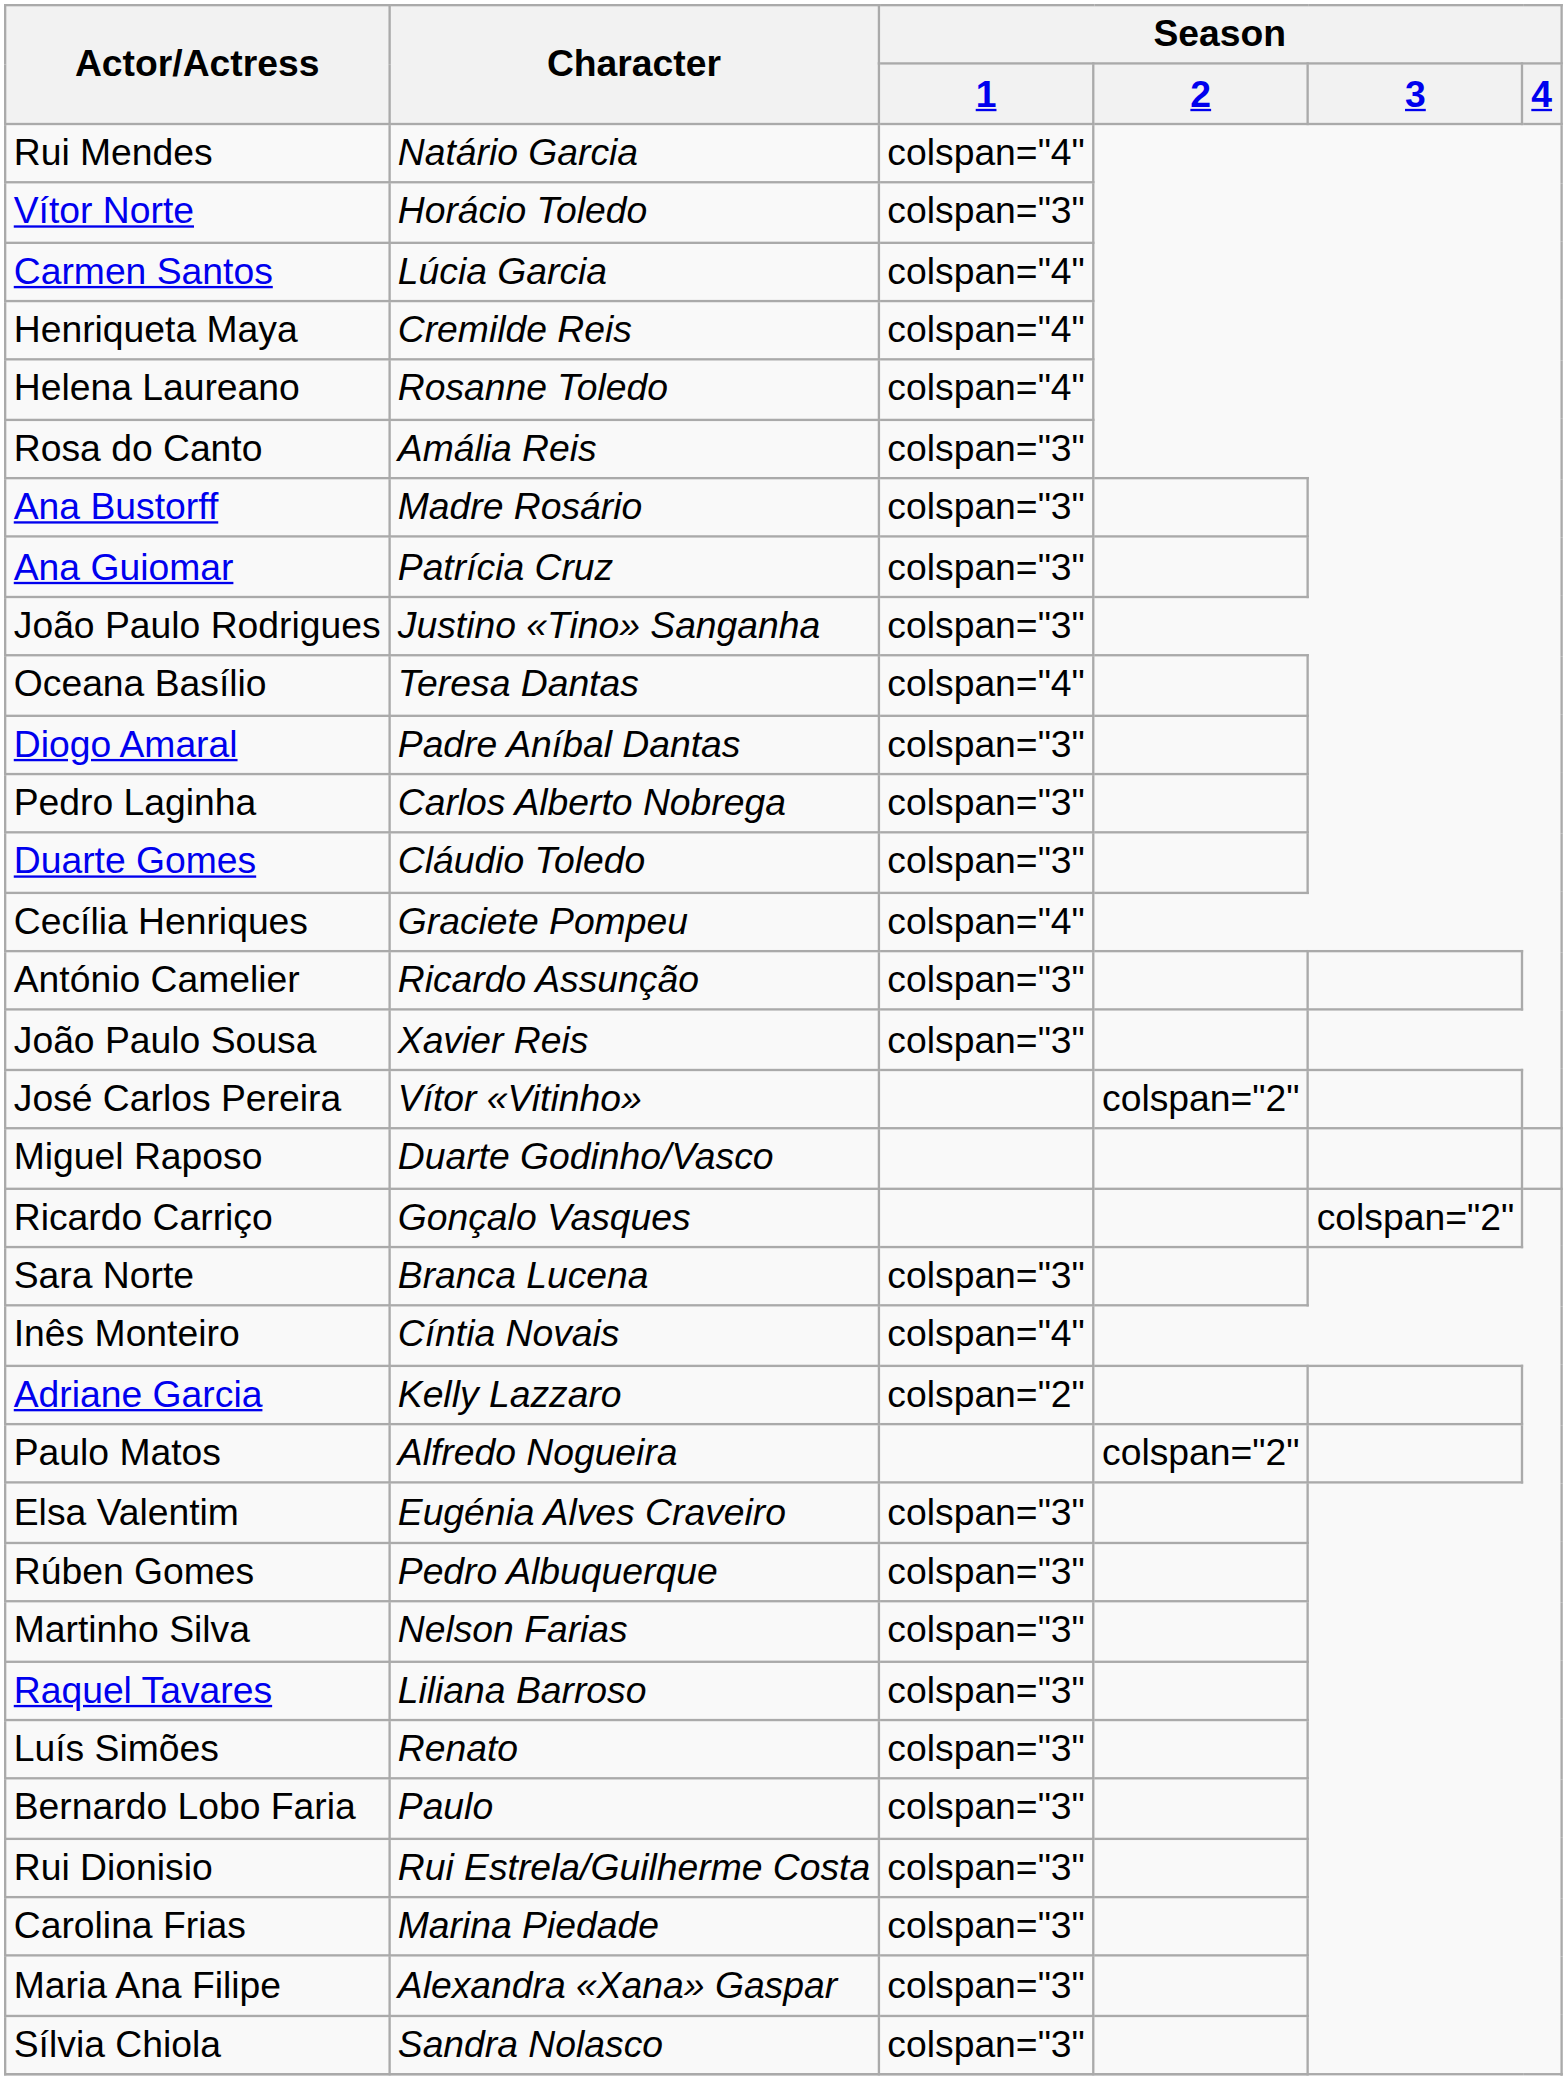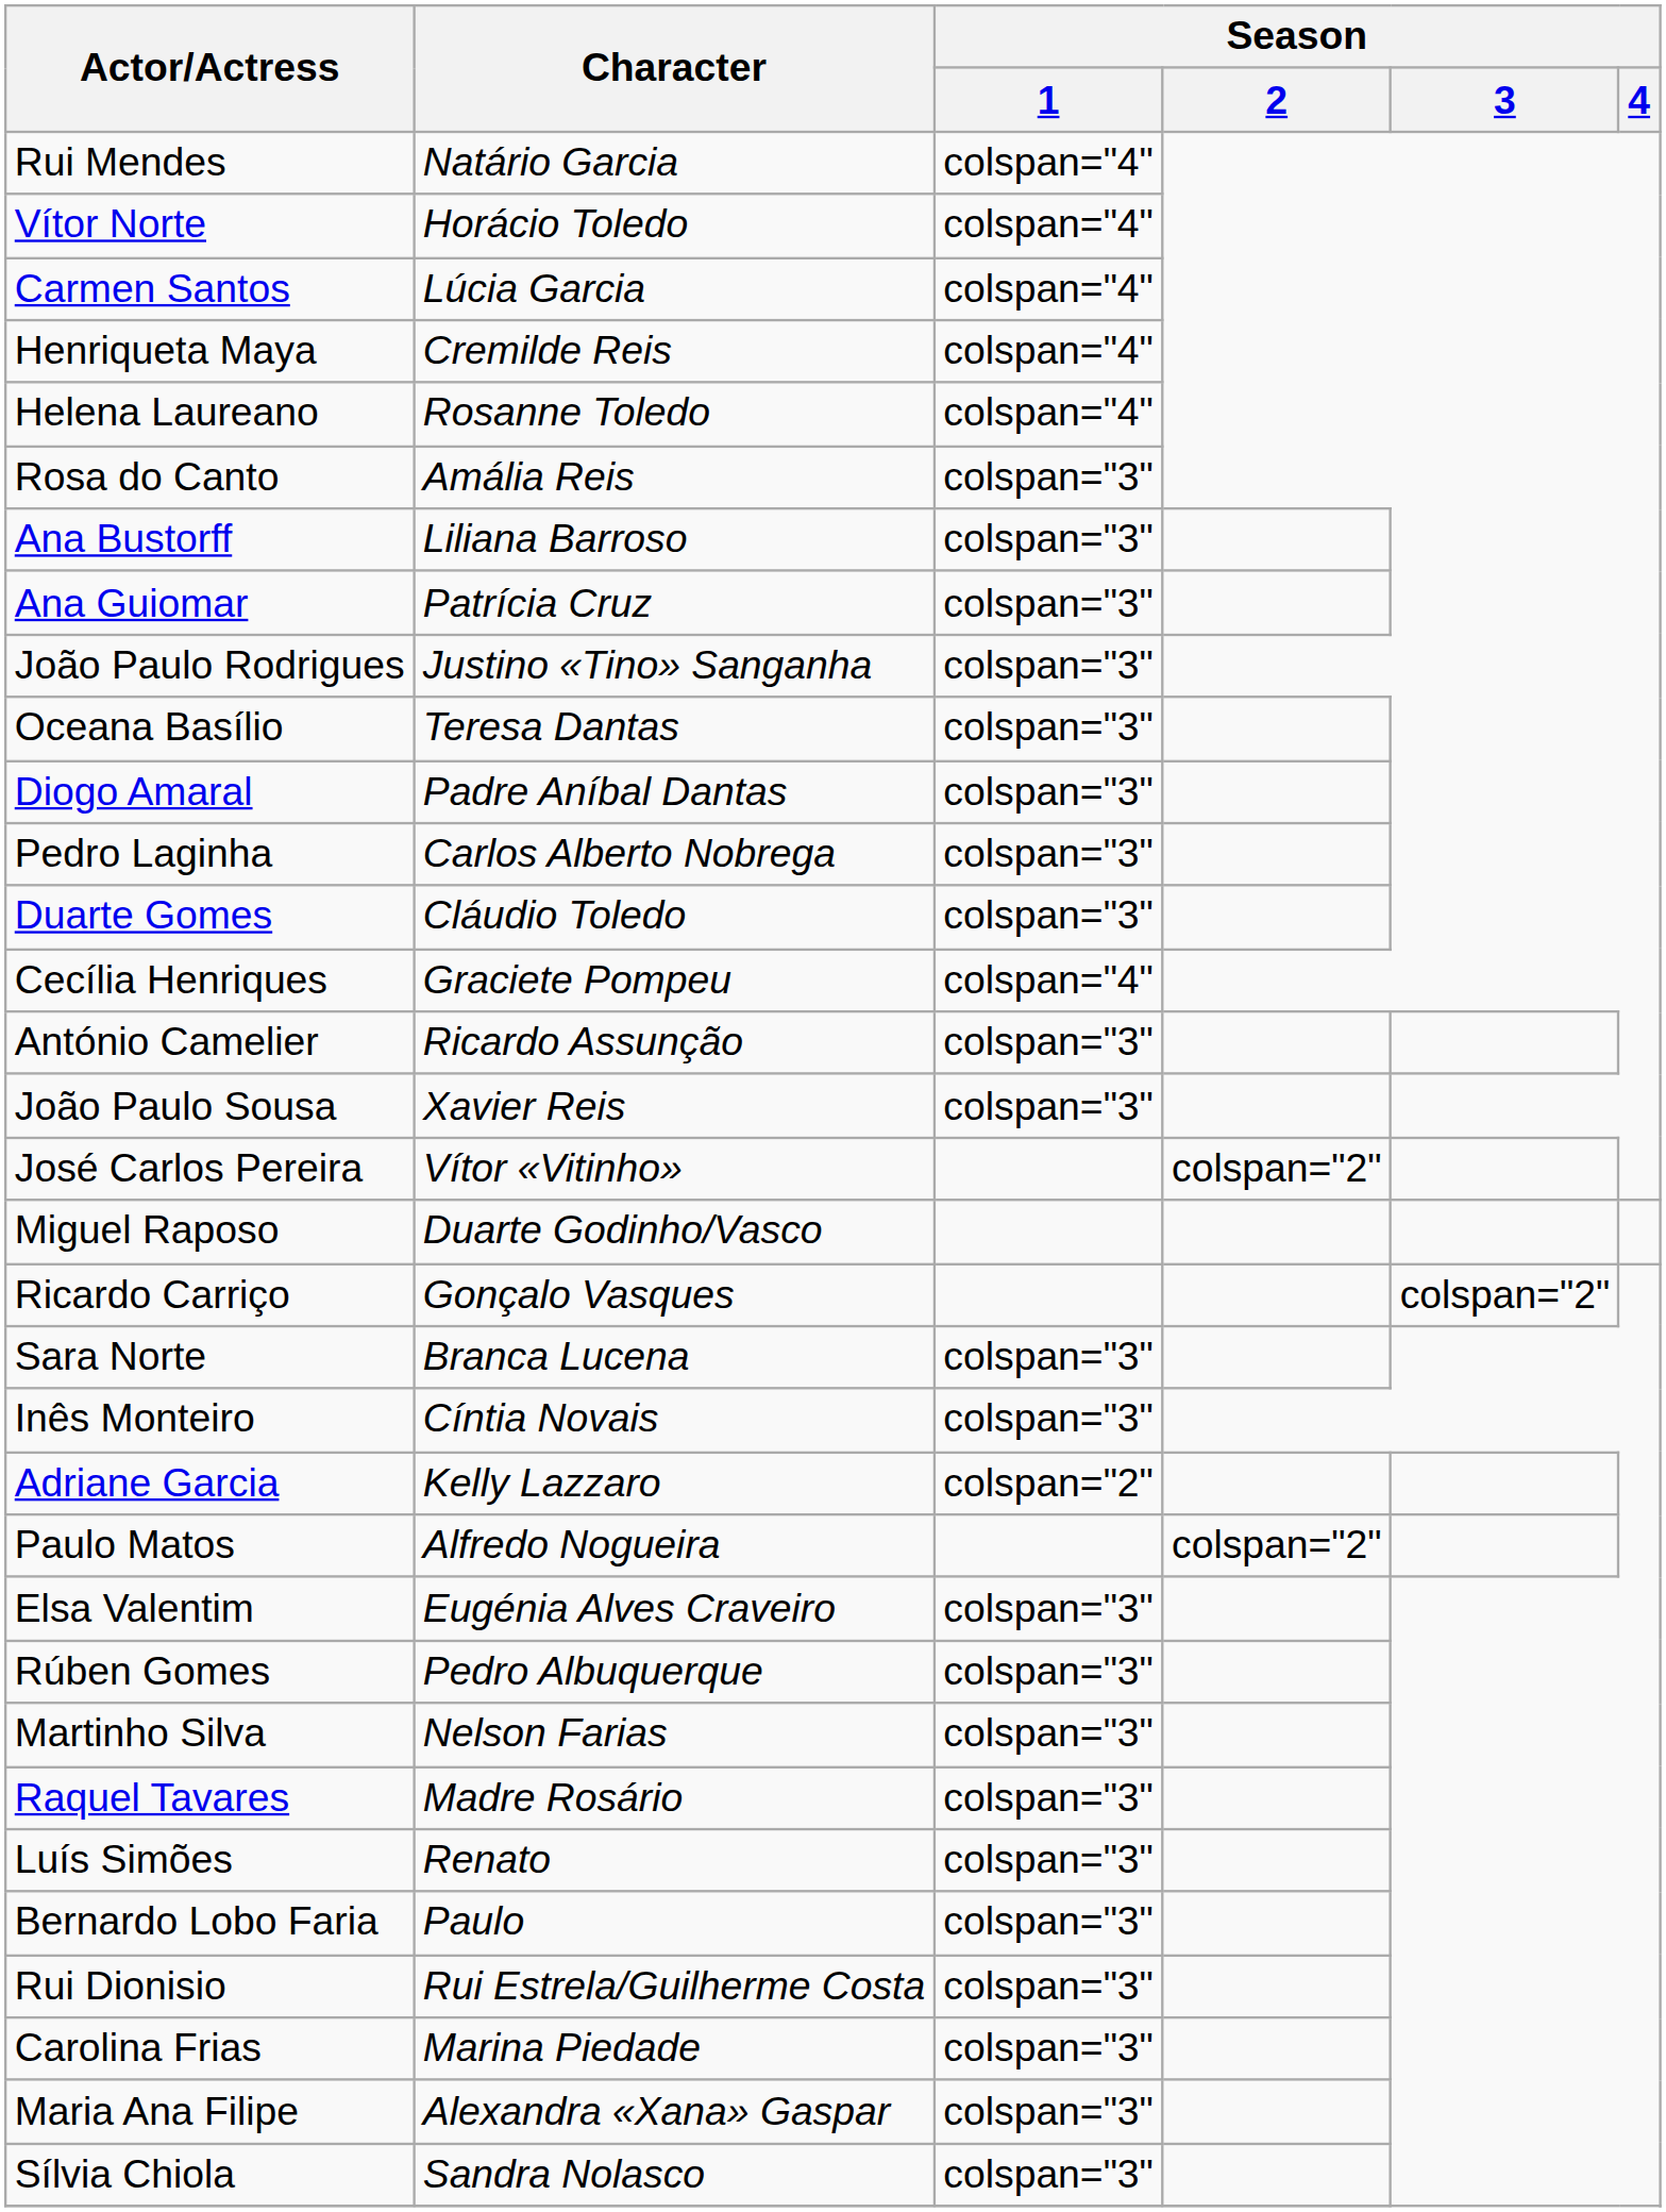Vítor Norte | Season / 1: colspan="3" -> colspan="4"
Ana Bustorff | Character: Madre Rosário -> Liliana Barroso
Oceana Basílio | Season / 1: colspan="4" -> colspan="3"
Inês Monteiro | Season / 1: colspan="4" -> colspan="3"
Raquel Tavares | Character: Liliana Barroso -> Madre Rosário
